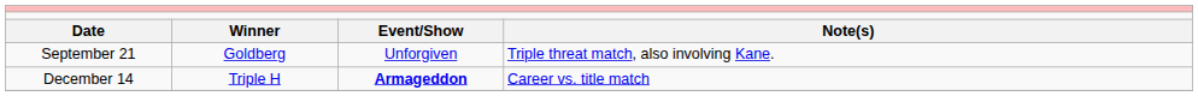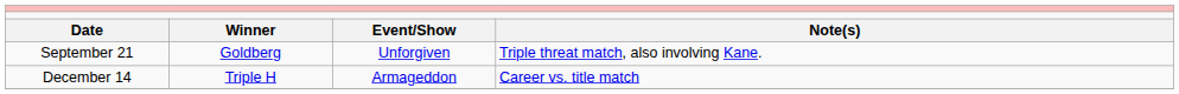December 14 | column 3: bold -> normal
